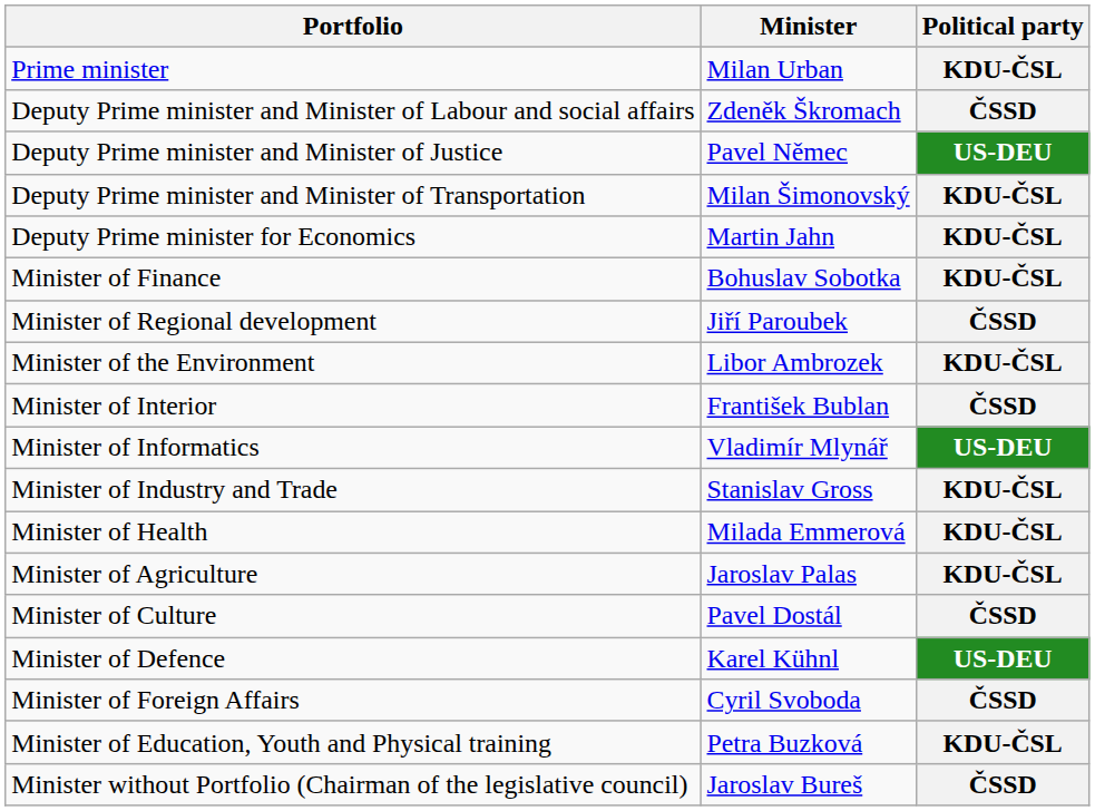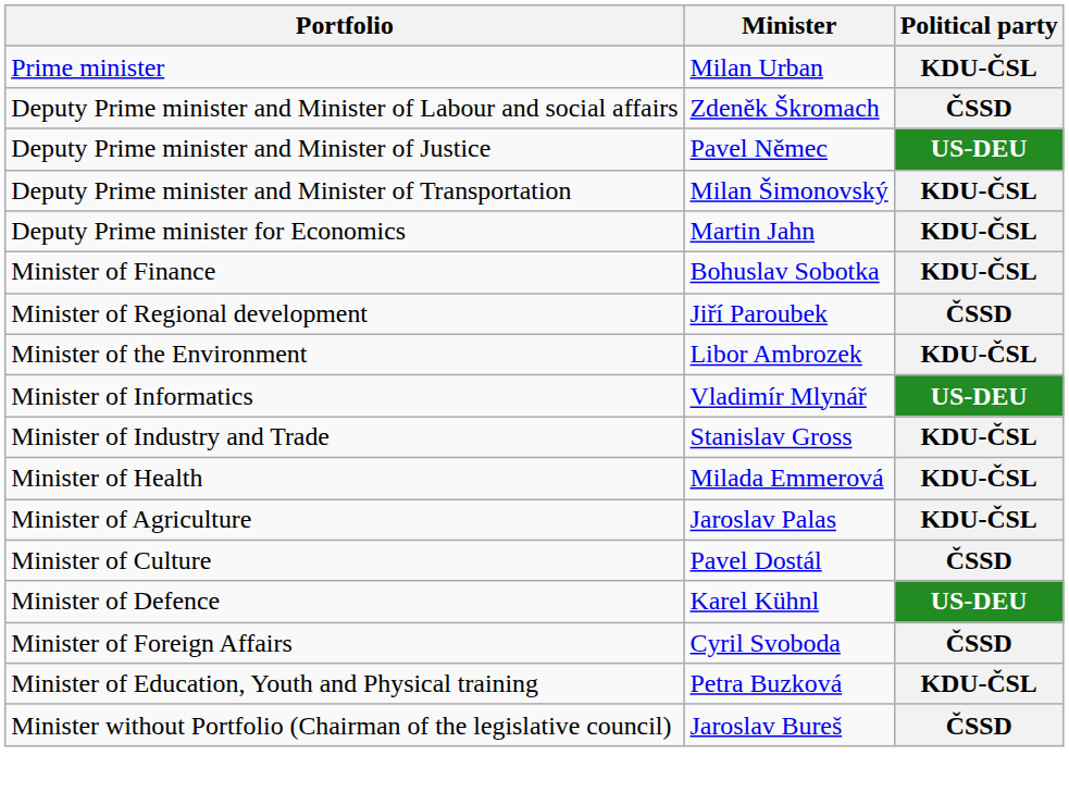- row: Minister of Interior | František Bublan | ČSSD
